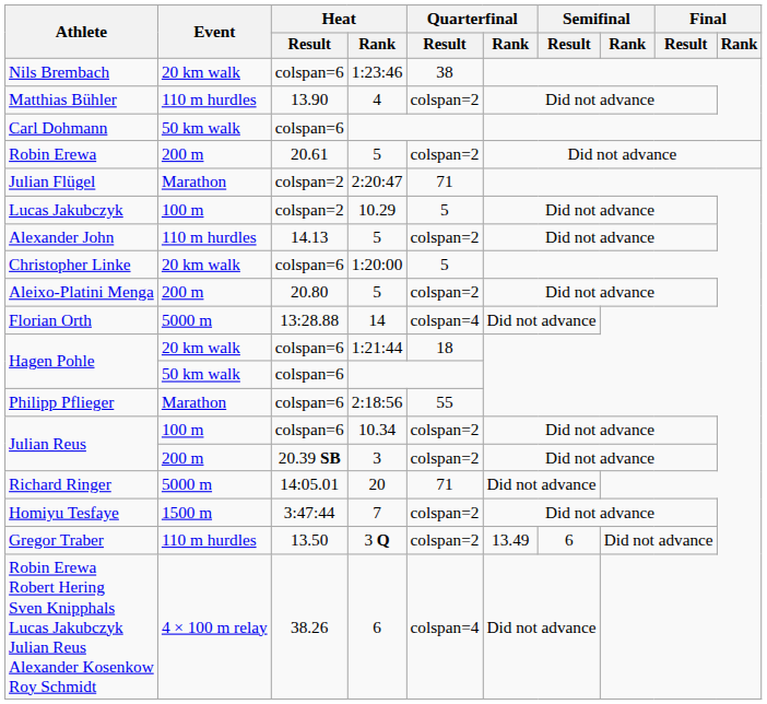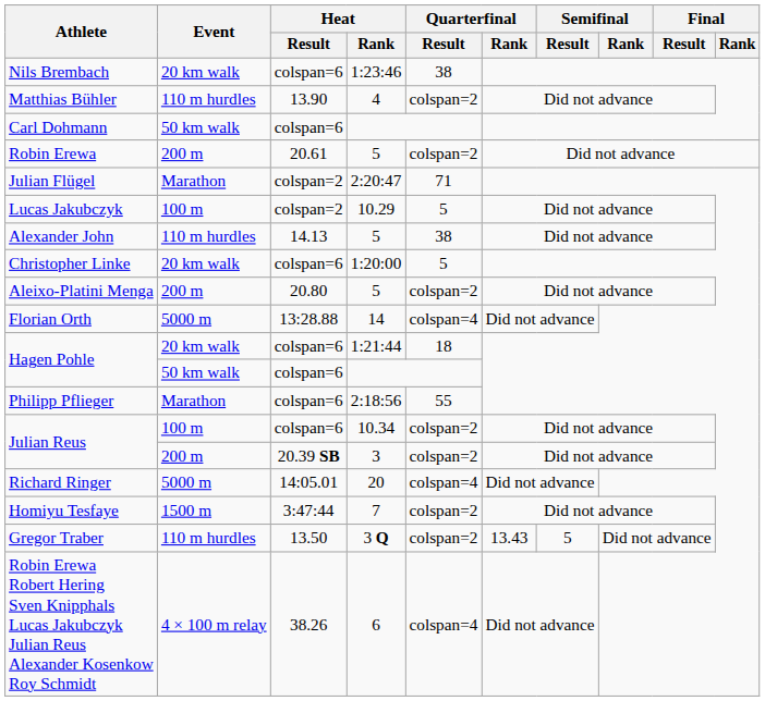Alexander John | Quarterfinal / Result: colspan=2 -> 38
Richard Ringer | Quarterfinal / Result: 71 -> colspan=4
Gregor Traber | Quarterfinal / Rank: 13.49 -> 13.43
Gregor Traber | Semifinal / Result: 6 -> 5
